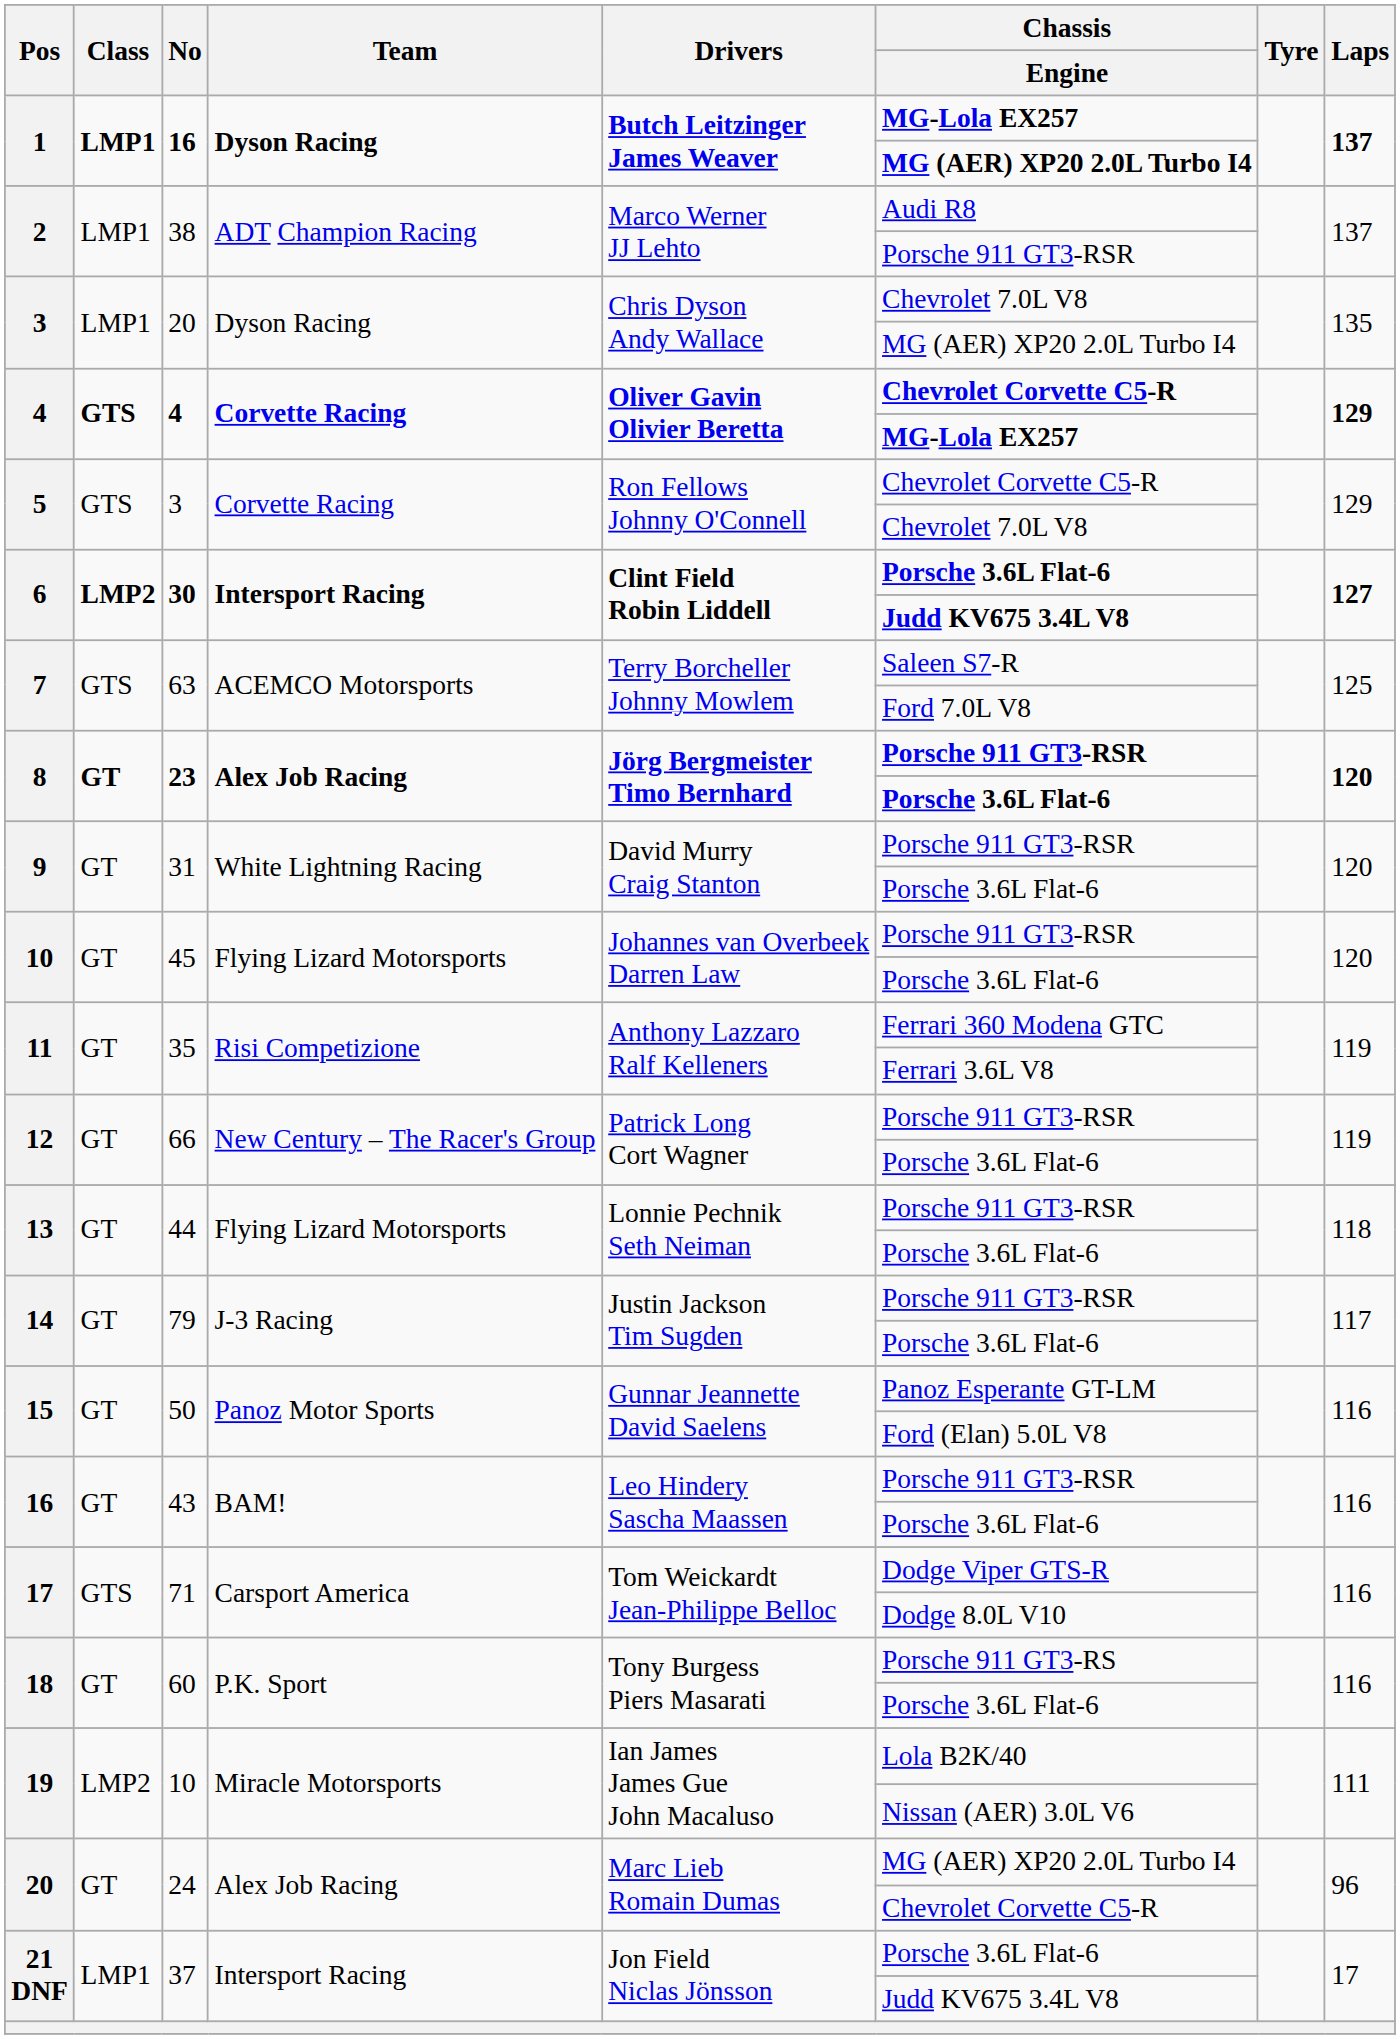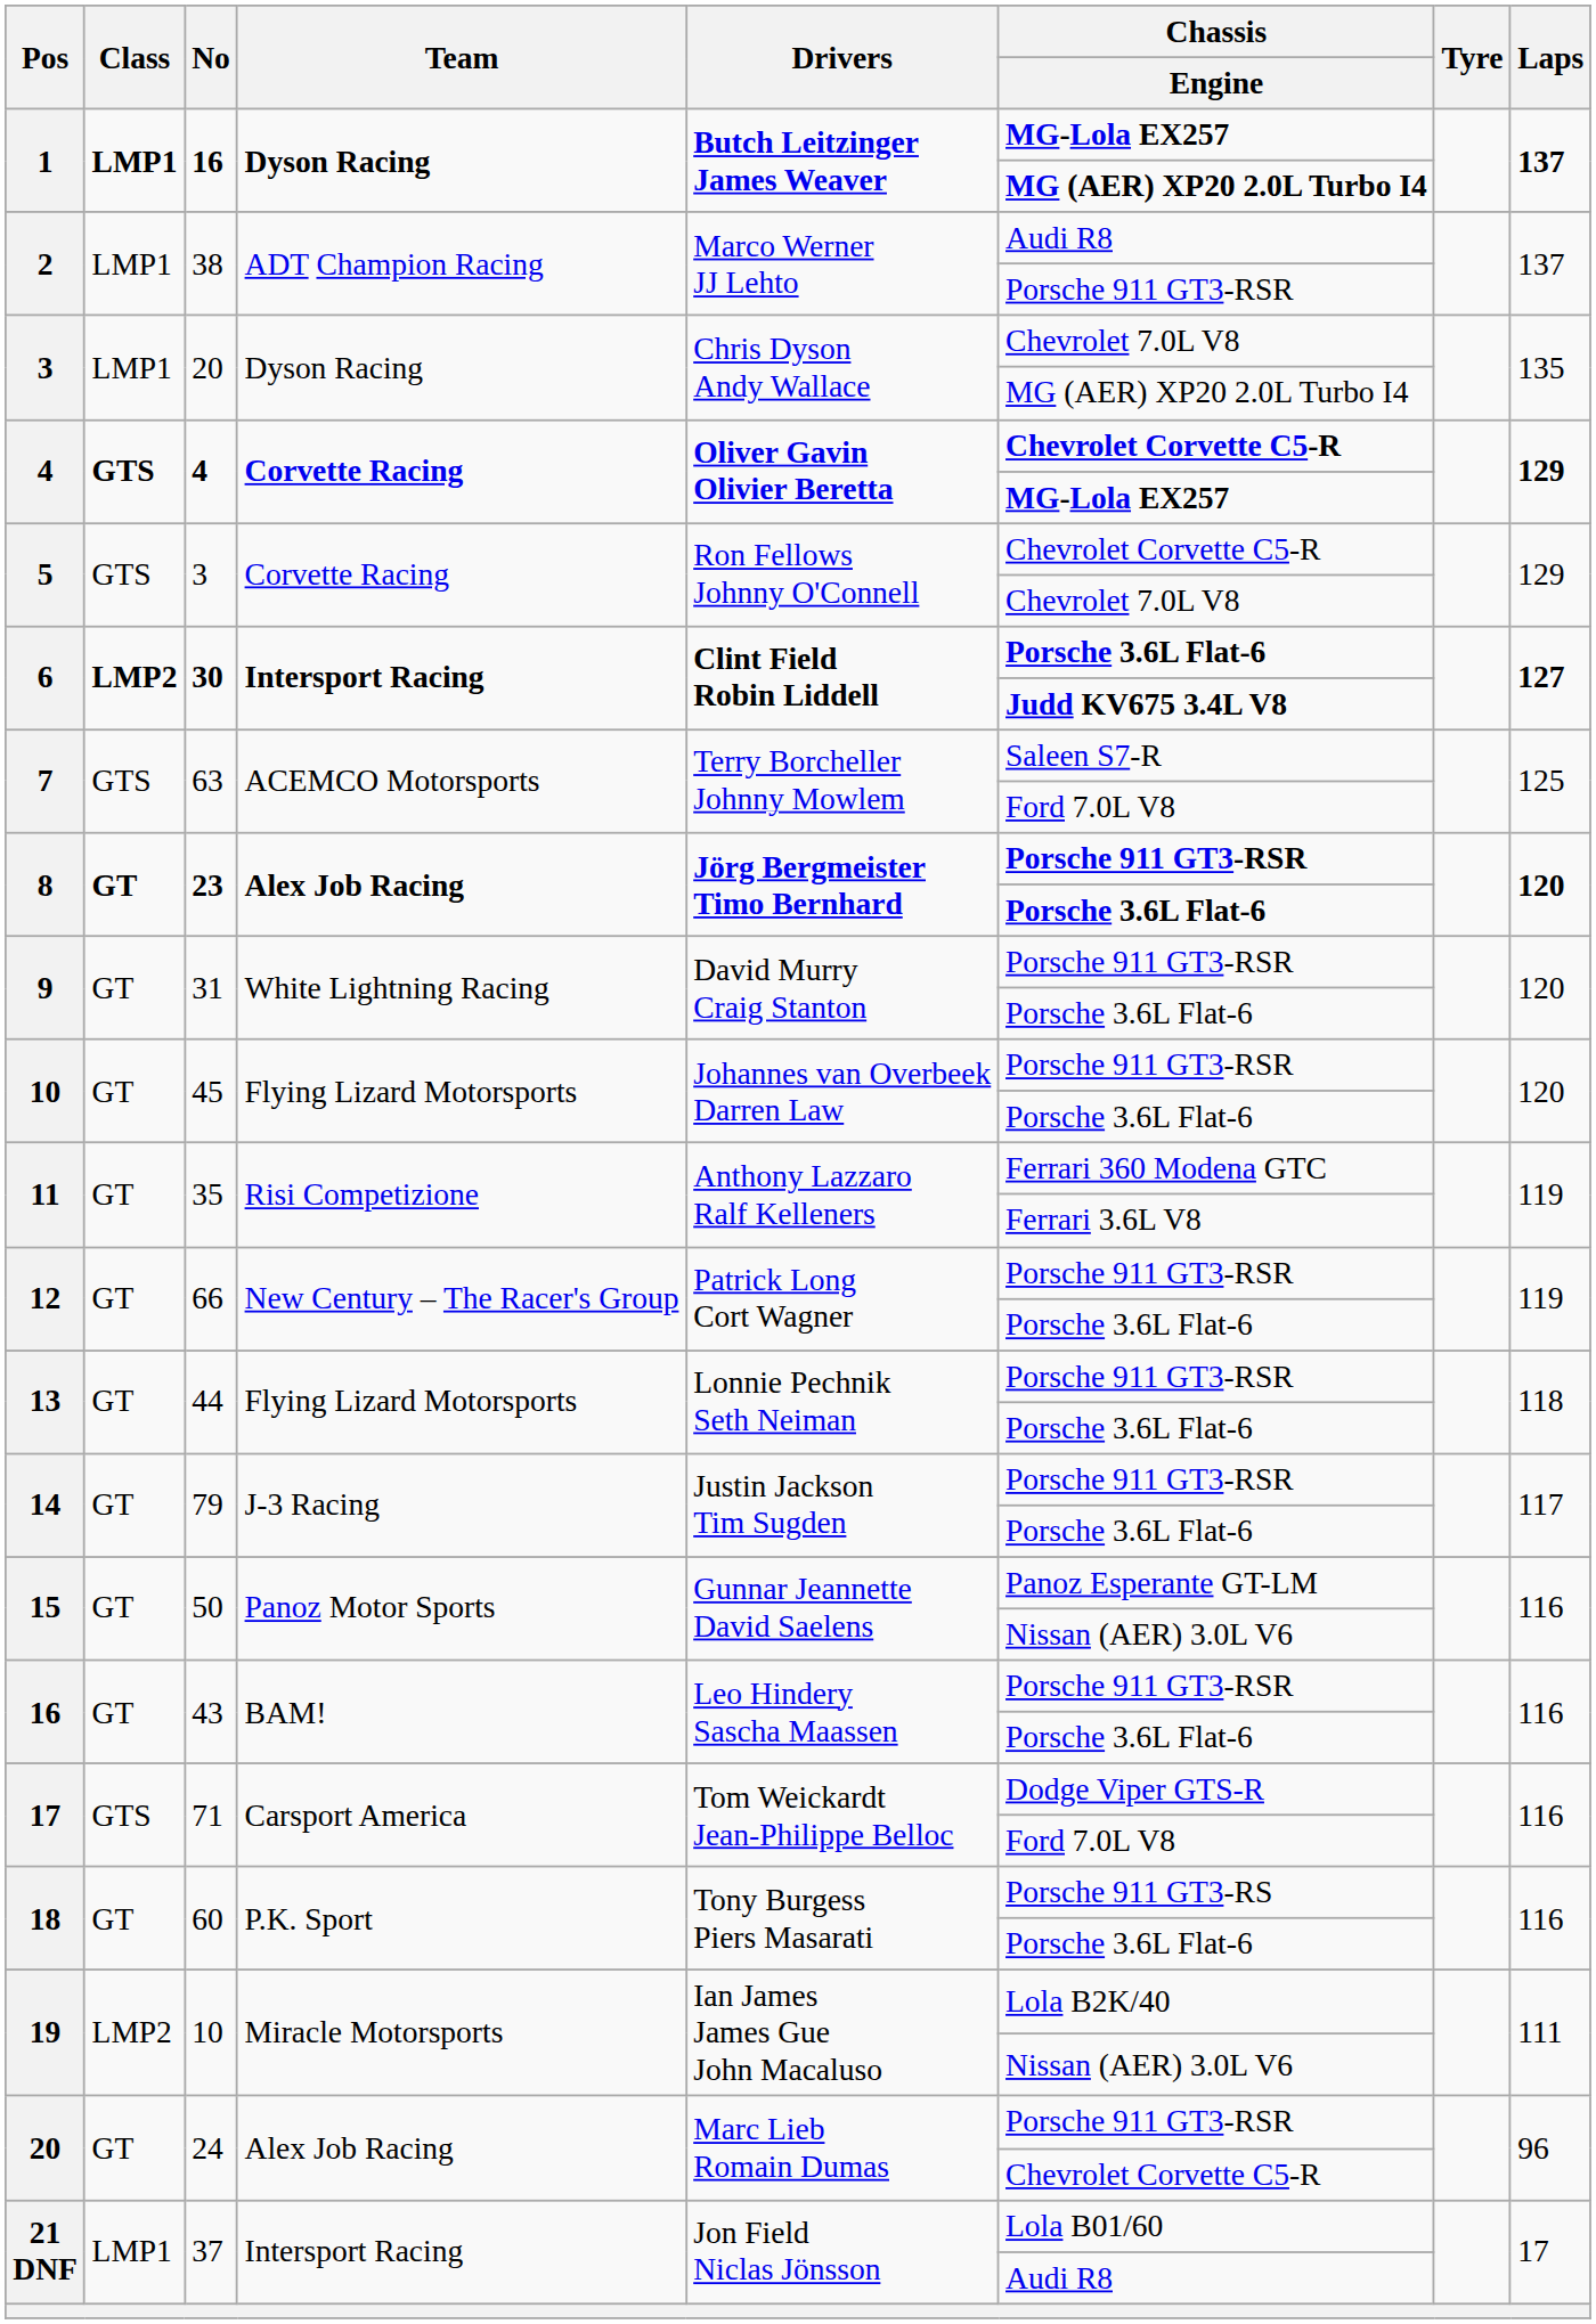row 32 | Chassis / Engine: Ford (Elan) 5.0L V8 -> Nissan (AER) 3.0L V6
row 36 | Chassis / Engine: Dodge 8.0L V10 -> Ford 7.0L V8
row 41 | Chassis / Engine: MG (AER) XP20 2.0L Turbo I4 -> Porsche 911 GT3-RSR
row 43 | Chassis / Engine: Porsche 3.6L Flat-6 -> Lola B01/60
row 44 | Chassis / Engine: Judd KV675 3.4L V8 -> Audi R8
